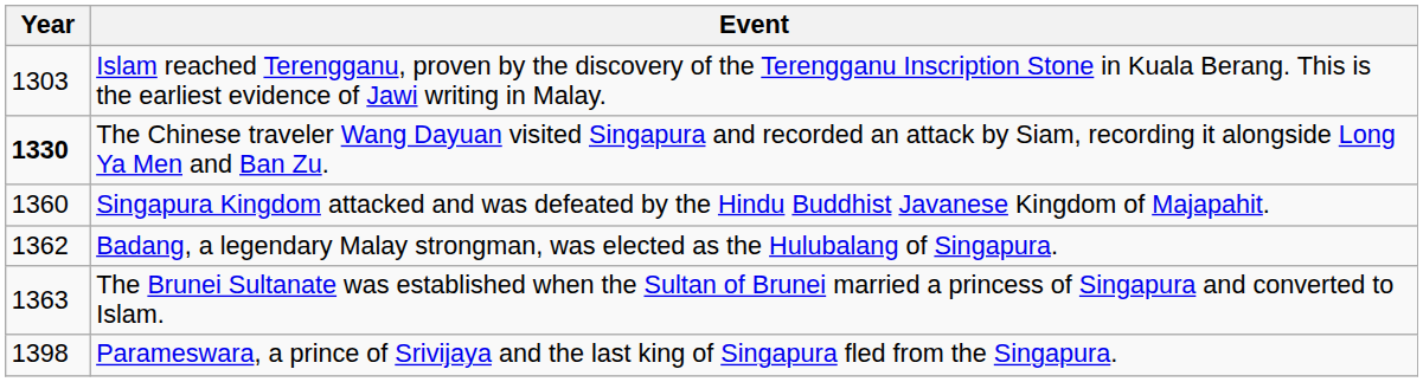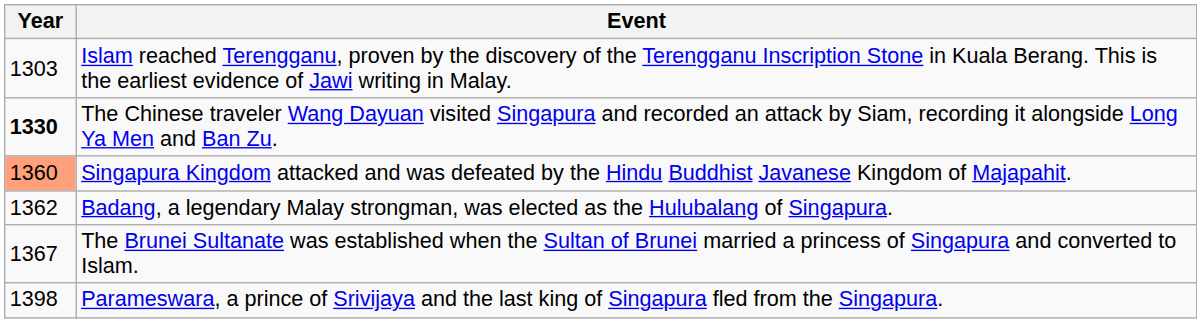row 4 | Year: no background -> lightsalmon background
row 6 | Year: 1363 -> 1367
